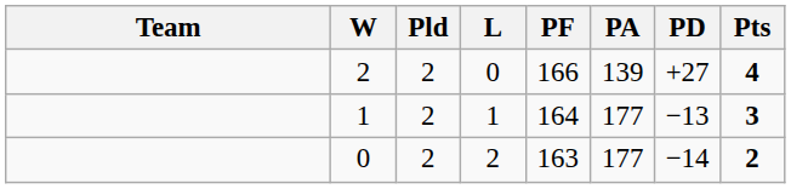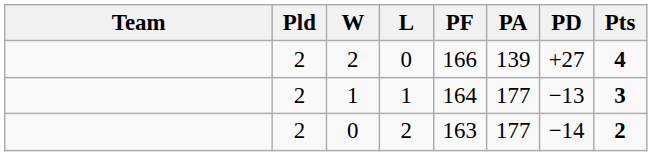columns swapped: Pld <-> W
